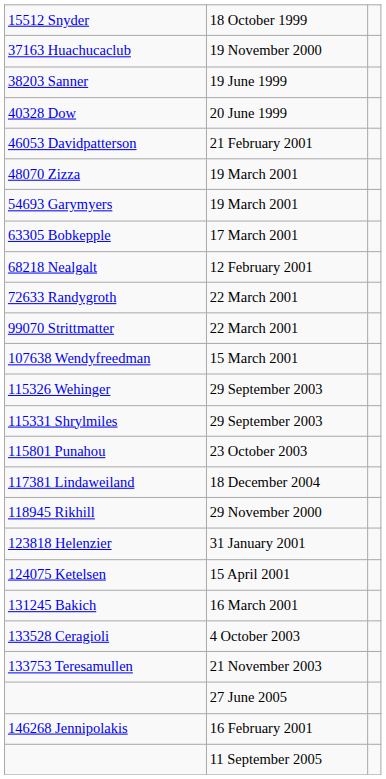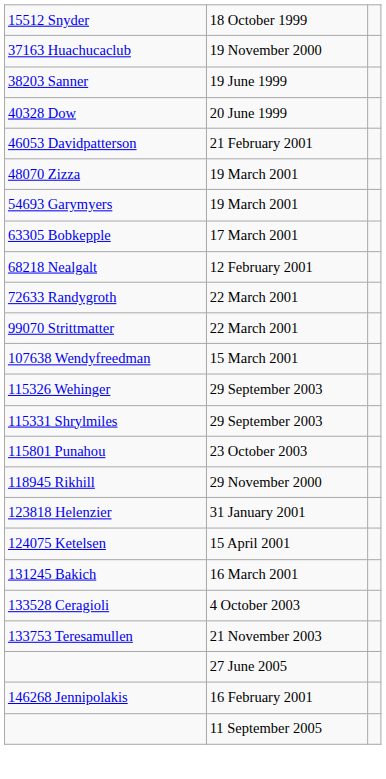- row: 117381 Lindaweiland | 18 December 2004
